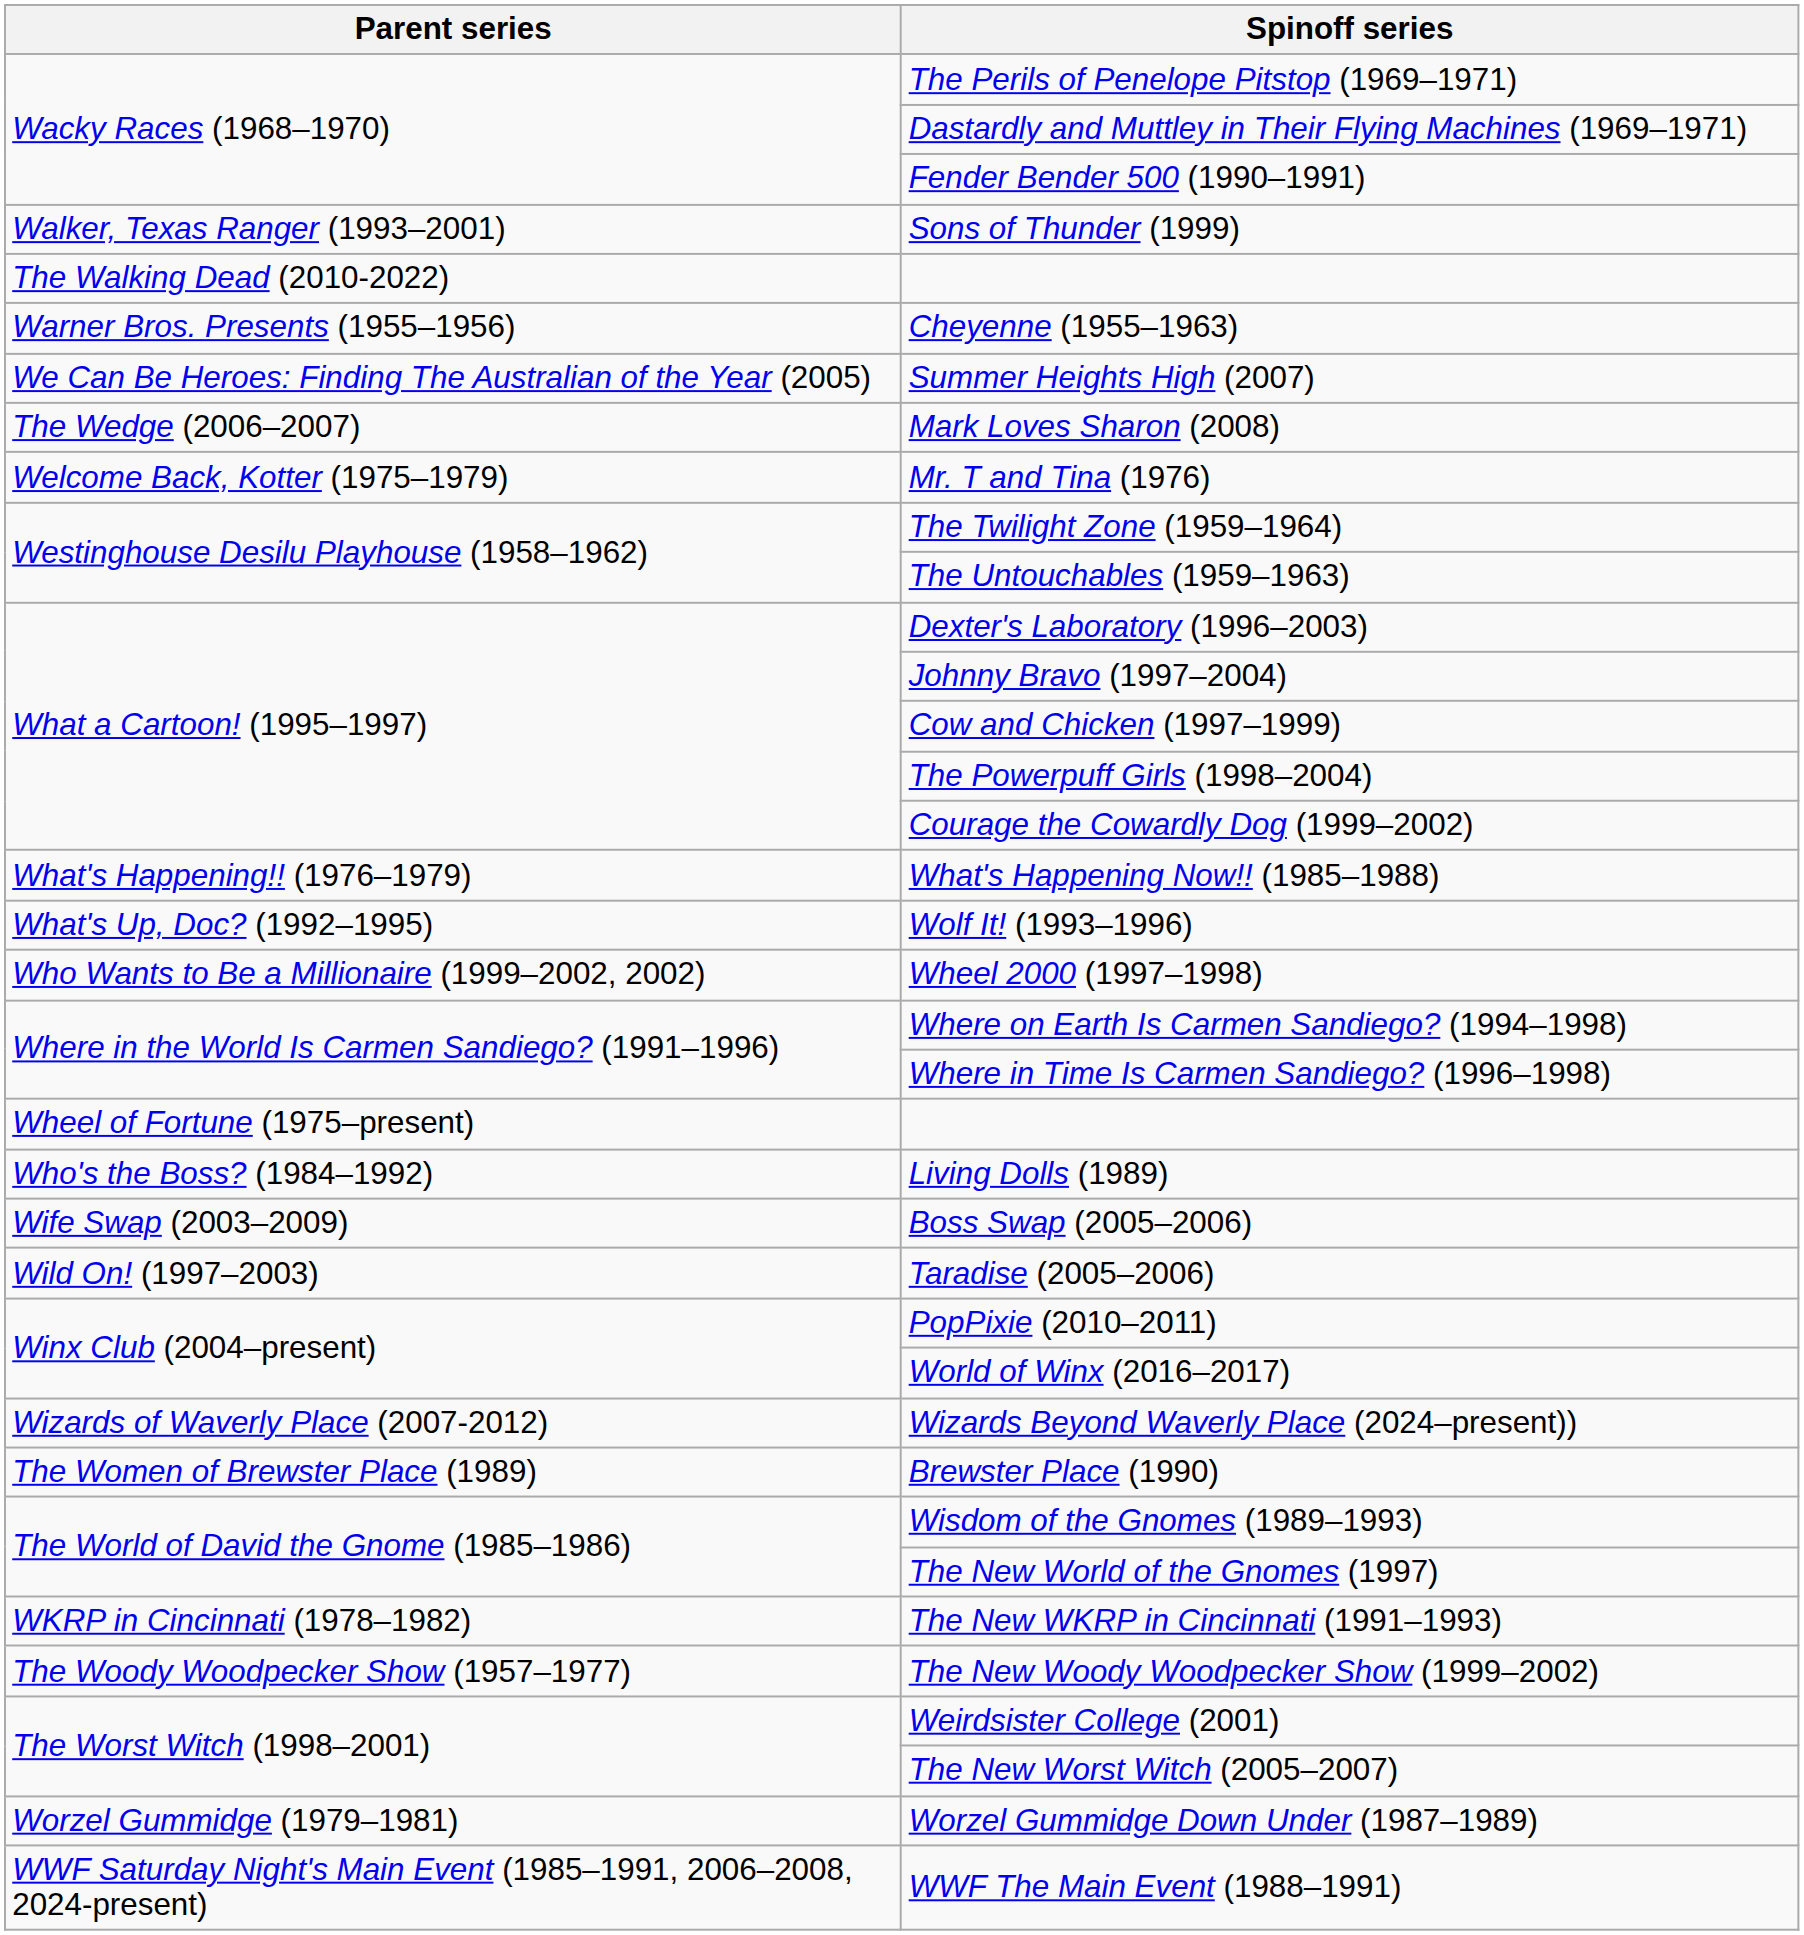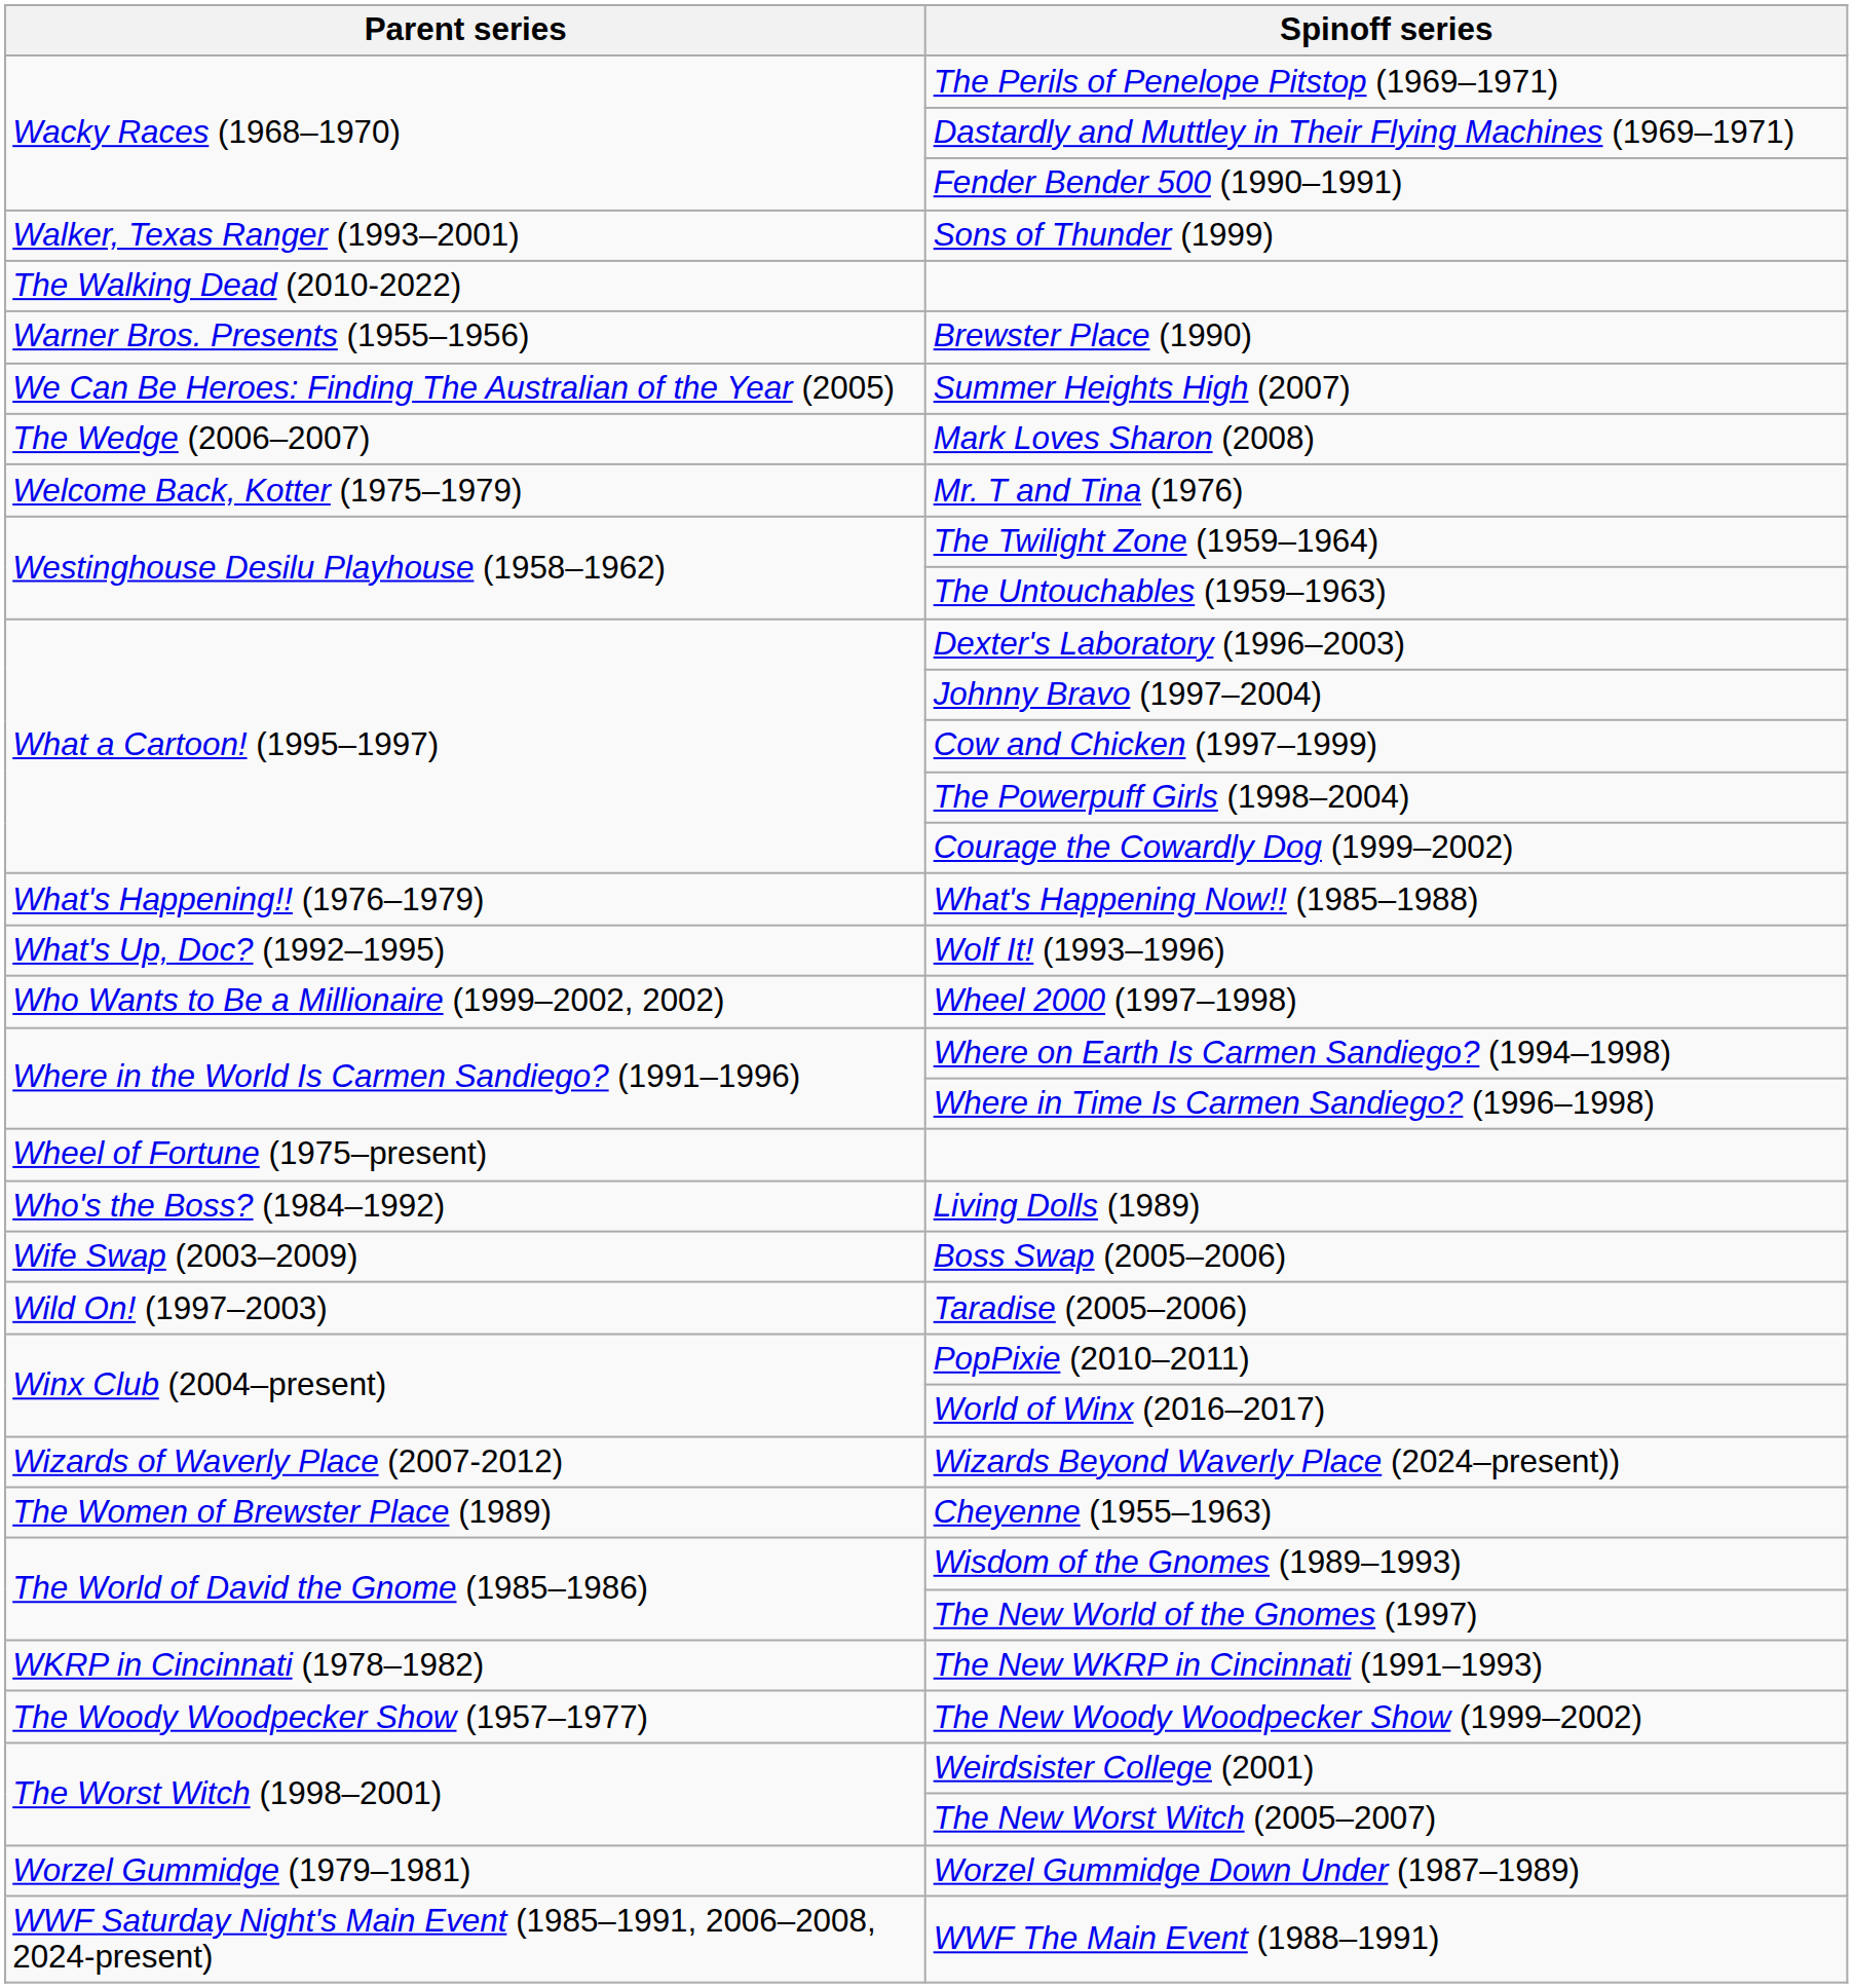row 7 | Spinoff series: Cheyenne (1955–1963) -> Brewster Place (1990)
row 30 | Spinoff series: Brewster Place (1990) -> Cheyenne (1955–1963)
